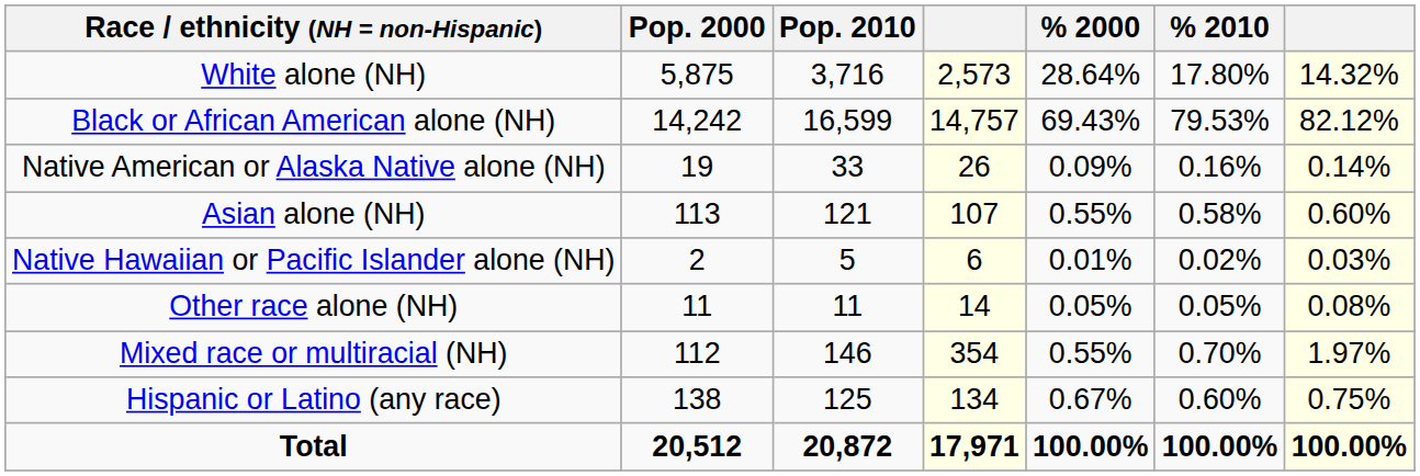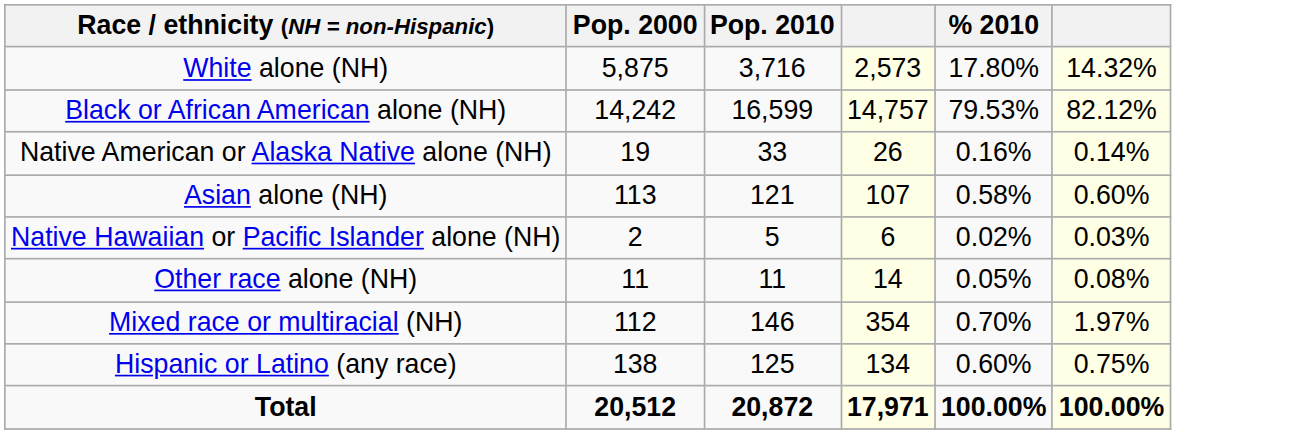- column: % 2000 | 28.64% | 69.43% | 0.09% | 0.55% | 0.01% | 0.05% | 0.55% | 0.67% | 100.00%
